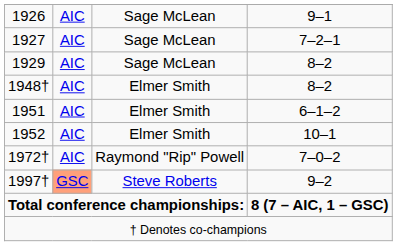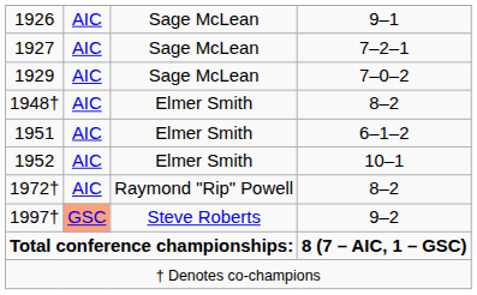1929 | column 4: 8–2 -> 7–0–2
1972† | column 4: 7–0–2 -> 8–2
